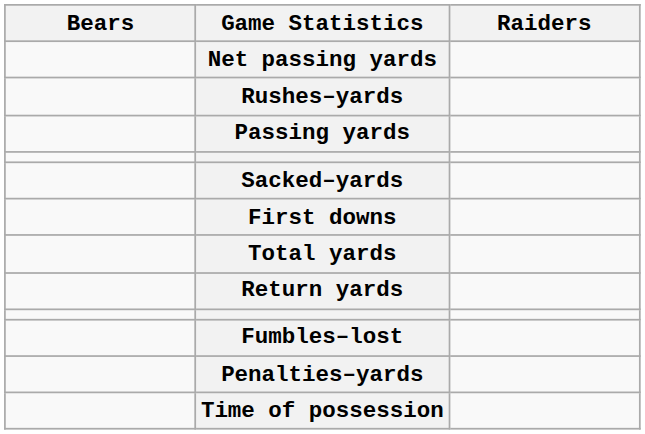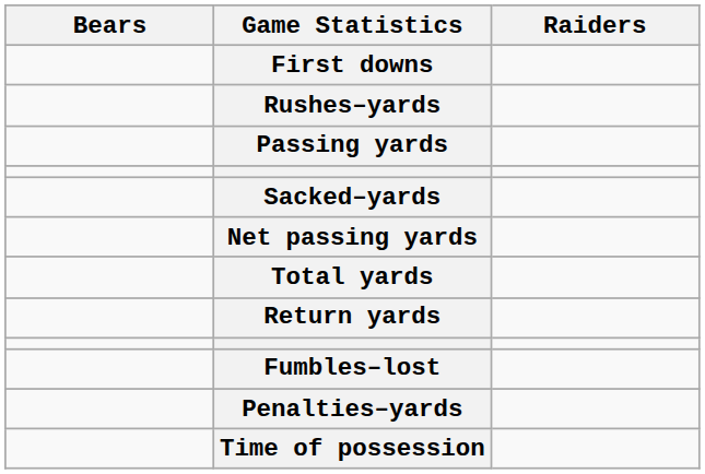rows swapped: First downs <-> Net passing yards
